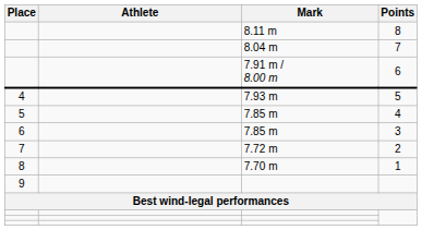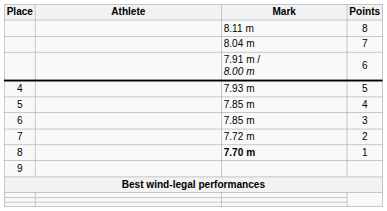1 | Mark: normal -> bold
